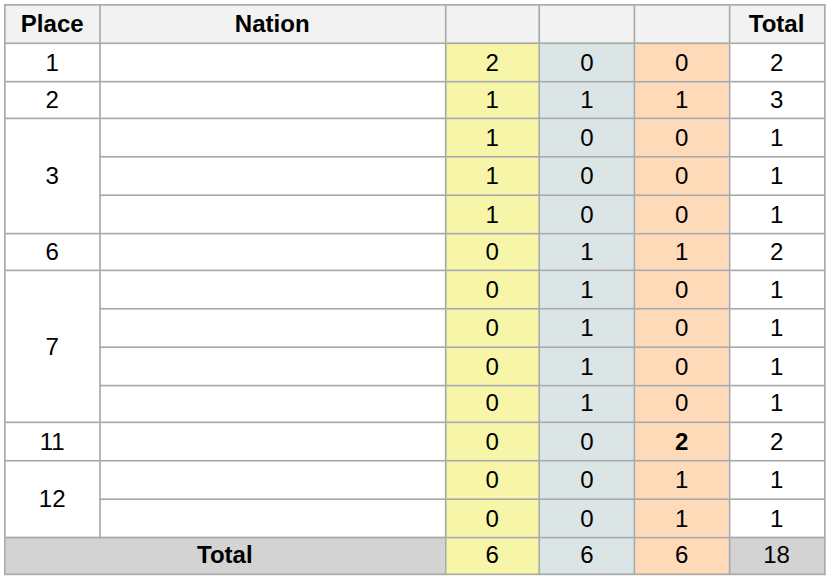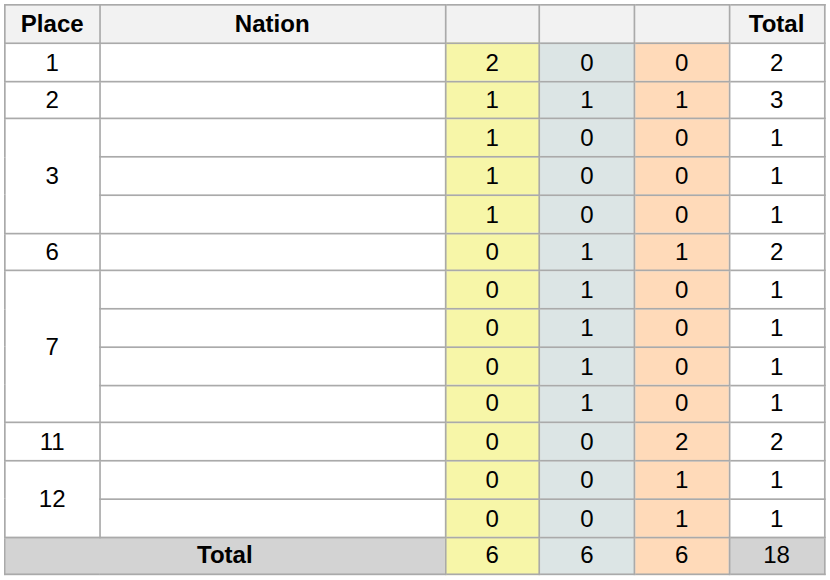11 | column 5: bold -> normal
